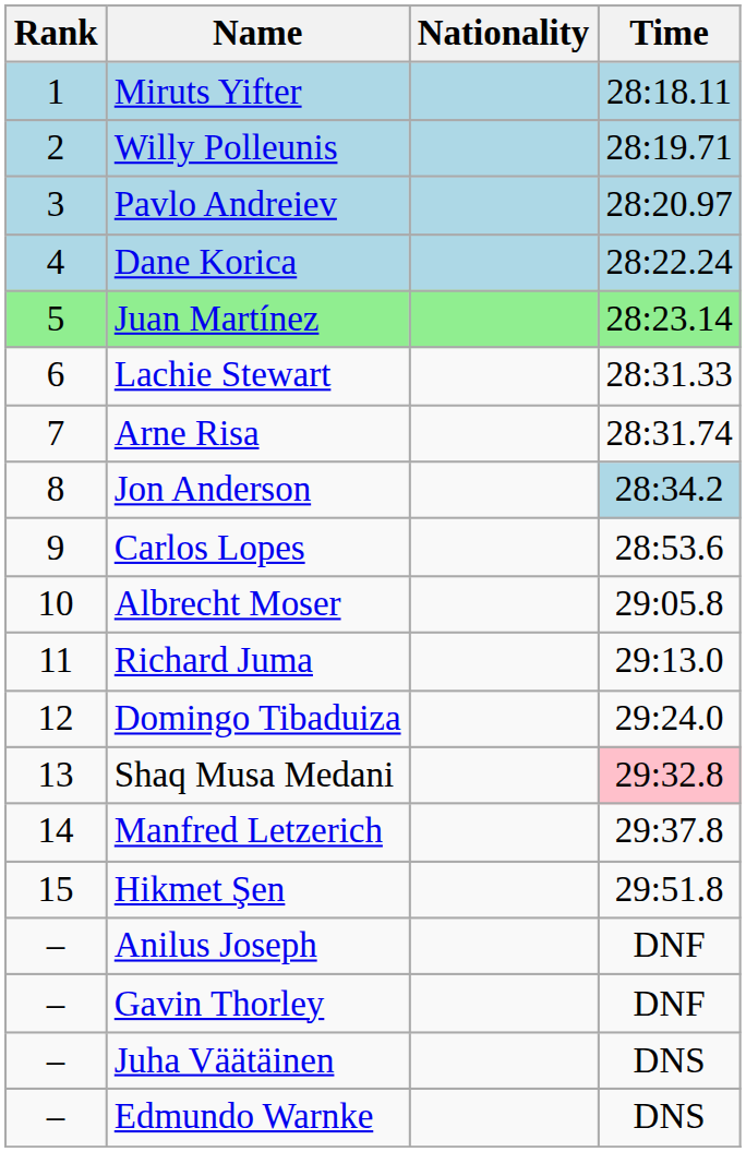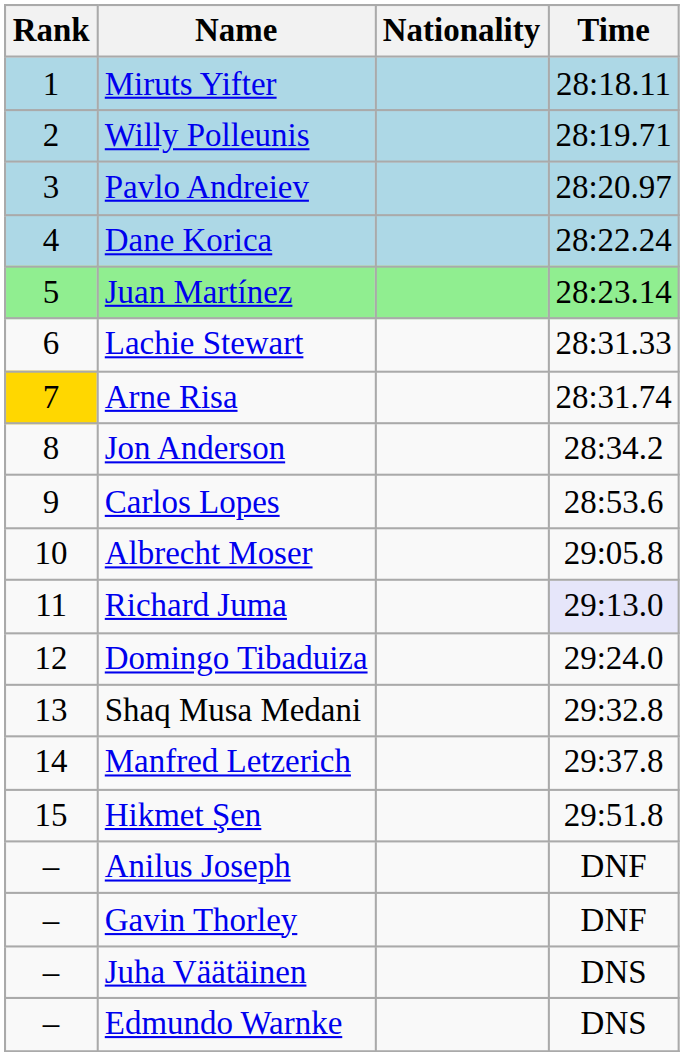Arne Risa | Rank: no background -> gold background
Jon Anderson | Time: lightblue background -> no background
Richard Juma | Time: no background -> lavender background
Shaq Musa Medani | Time: pink background -> no background
